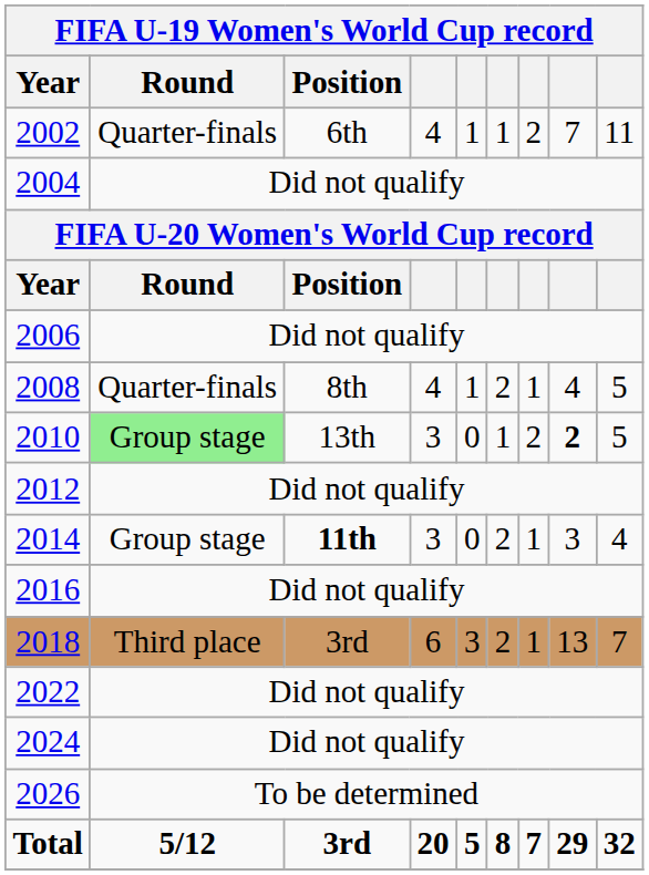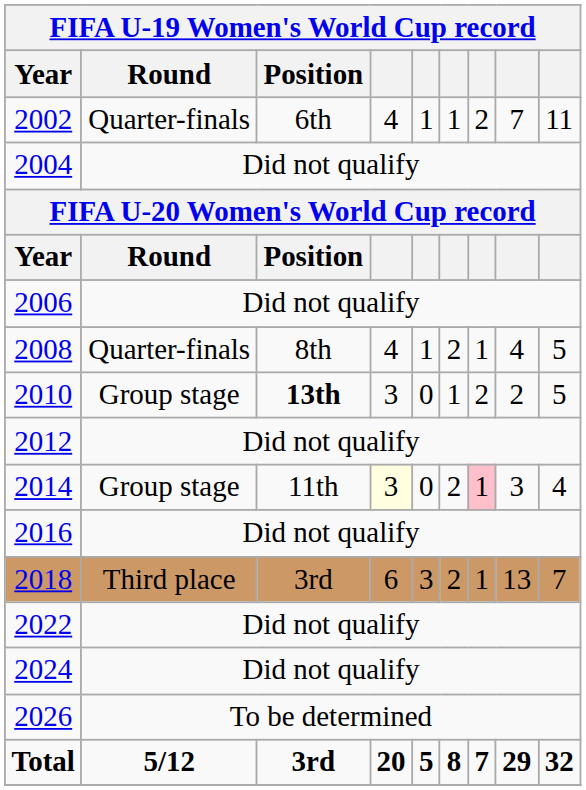2010 | Round: lightgreen background -> no background
2010 | Position: normal -> bold
2010 | column 8: bold -> normal
2014 | Position: bold -> normal
2014 | column 4: no background -> lightyellow background
2014 | column 7: no background -> pink background
